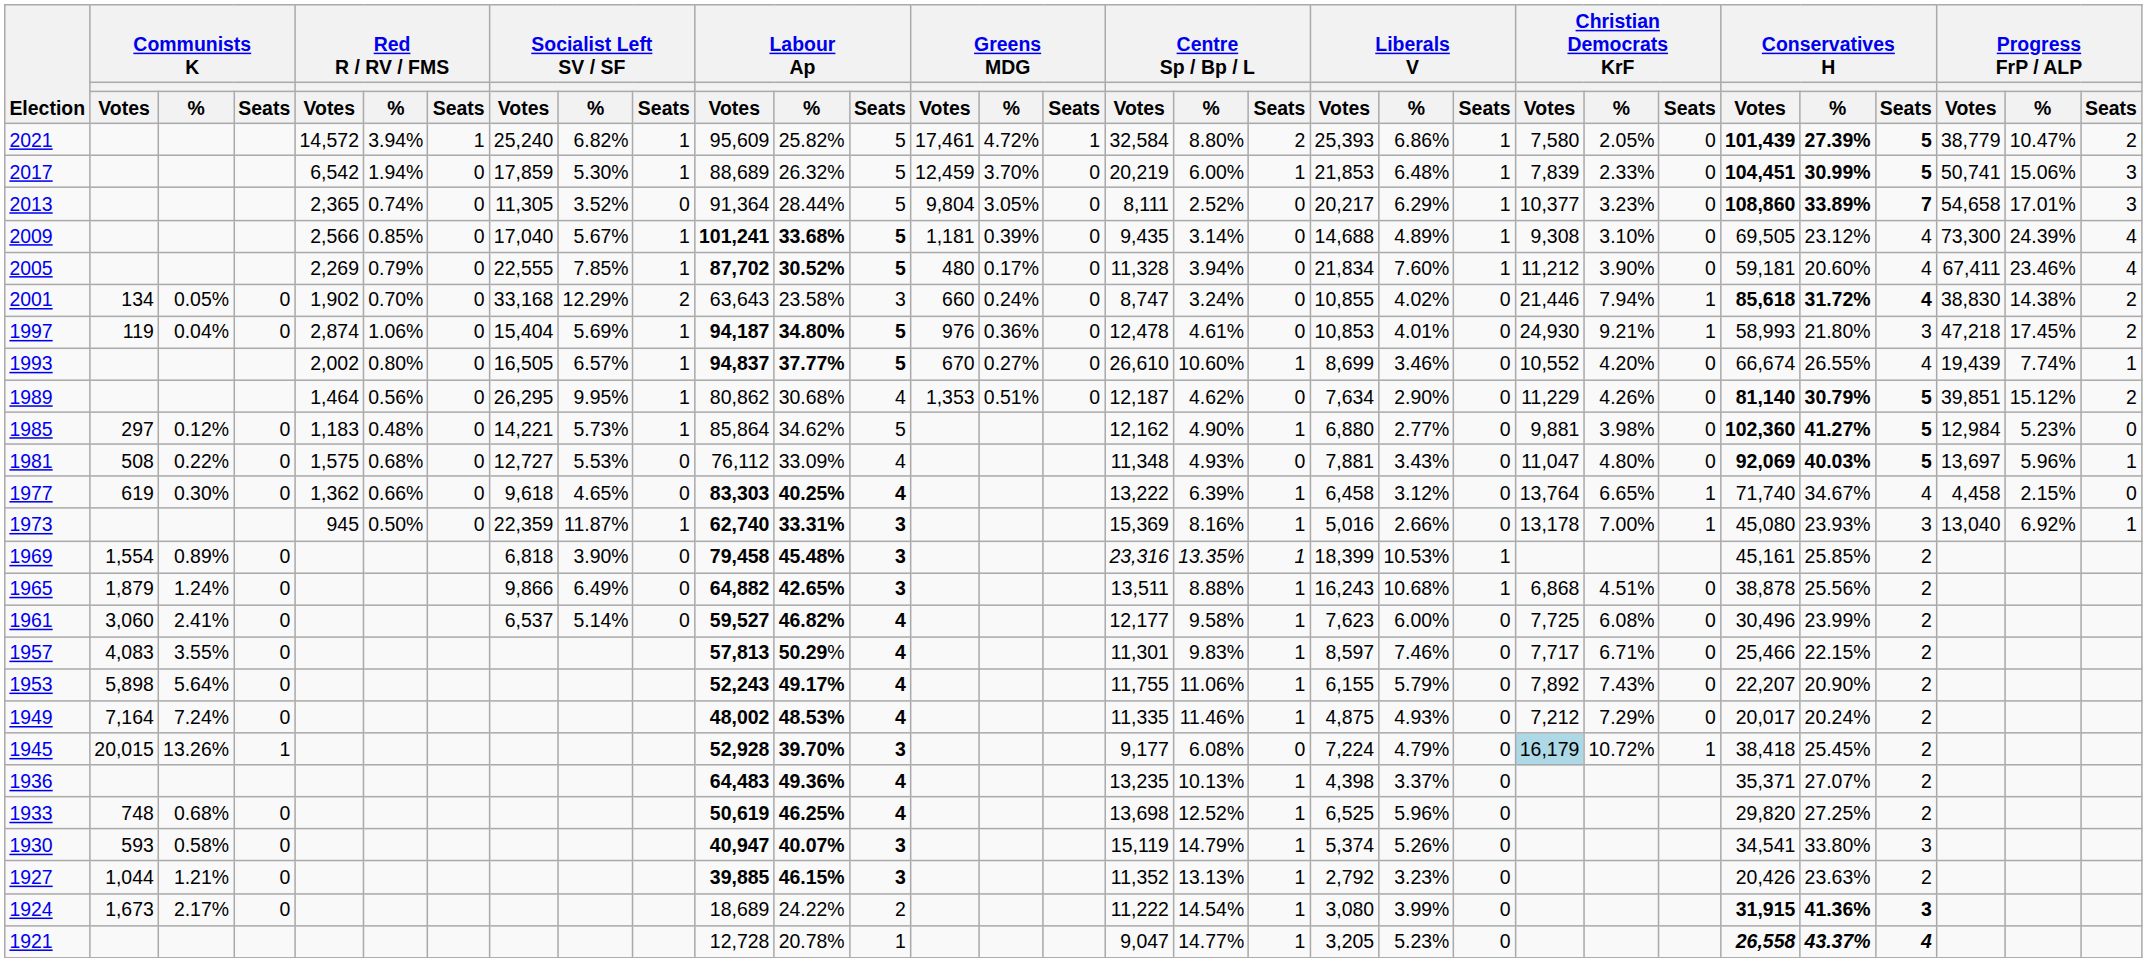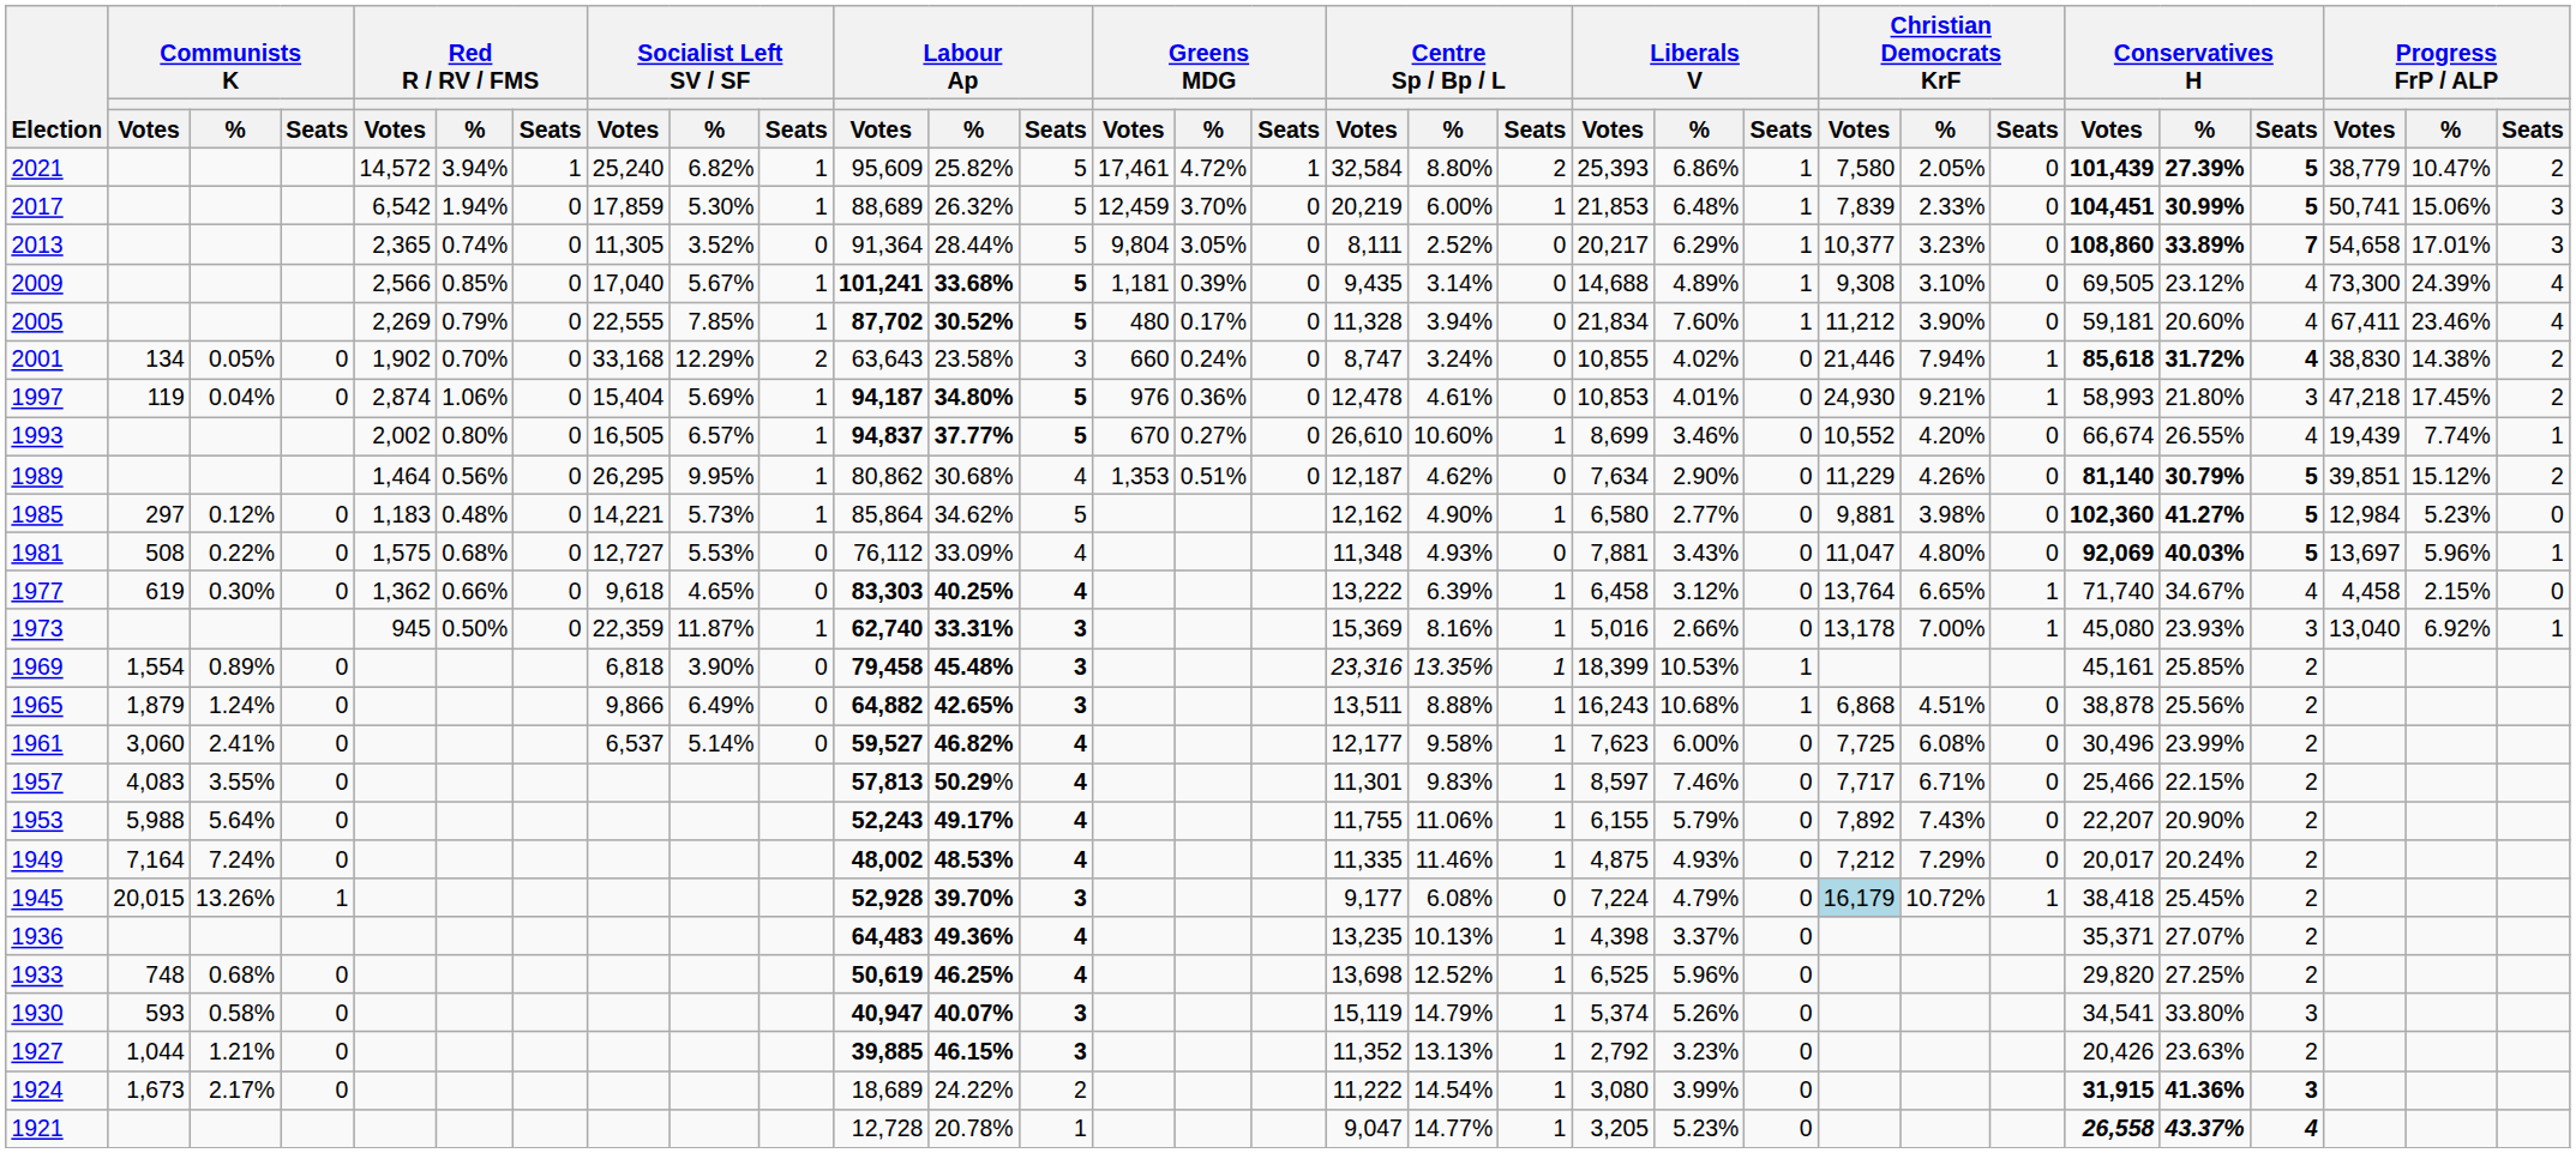1985 | Liberals V / Votes: 6,880 -> 6,580
1953 | Communists K / Votes: 5,898 -> 5,988
